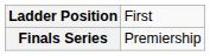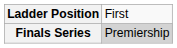Finals Series | column 2: no background -> lightgrey background
